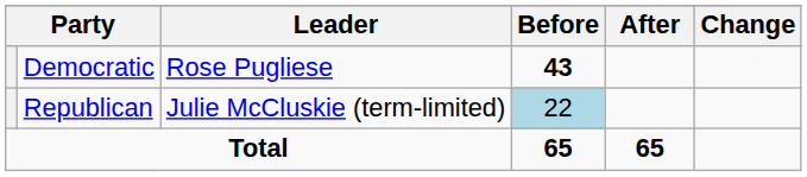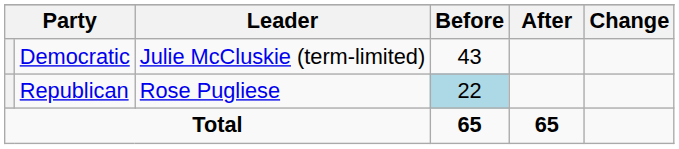Democratic | Leader: Rose Pugliese -> Julie McCluskie (term-limited)
Democratic | Before: bold -> normal
Republican | Leader: Julie McCluskie (term-limited) -> Rose Pugliese
